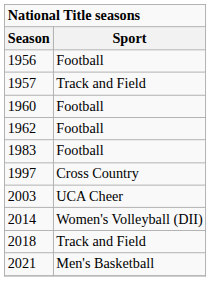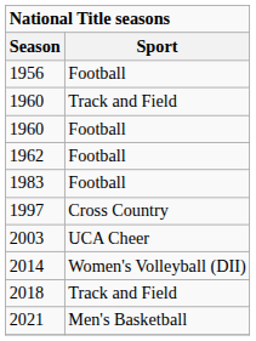row 4 | Season: 1957 -> 1960
